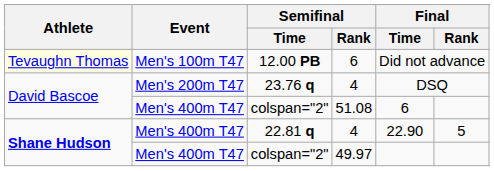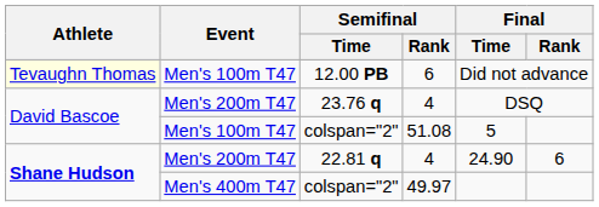colspan="2" / 51.08 | Event: Men's 400m T47 -> Men's 100m T47
colspan="2" / 51.08 | Final / Time: 6 -> 5
22.81 q | Event: Men's 400m T47 -> Men's 200m T47
22.81 q | Final / Time: 22.90 -> 24.90
22.81 q | Final / Rank: 5 -> 6
